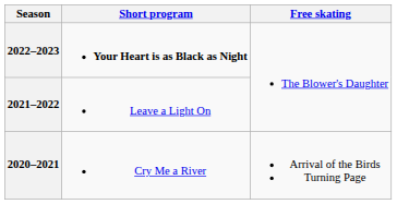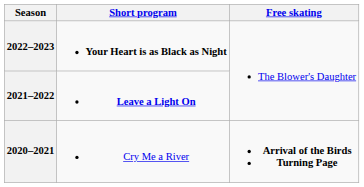2021–2022 | Short program: normal -> bold
2020–2021 | Free skating: normal -> bold
